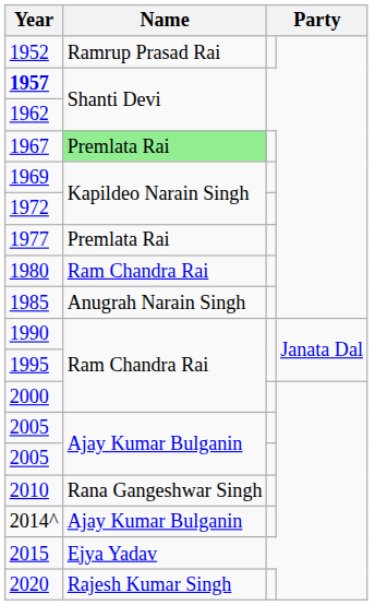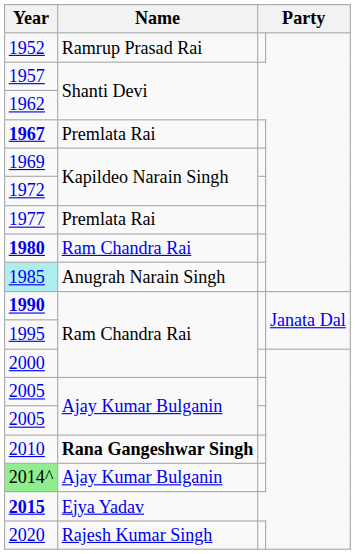1957 | Year: bold -> normal
1967 | Year: normal -> bold
1967 | Name: lightgreen background -> no background
1980 | Year: normal -> bold
1985 | Year: no background -> paleturquoise background
1990 | Year: normal -> bold
2010 | Name: normal -> bold
2014^ | Year: no background -> lightgreen background
2015 | Year: normal -> bold
